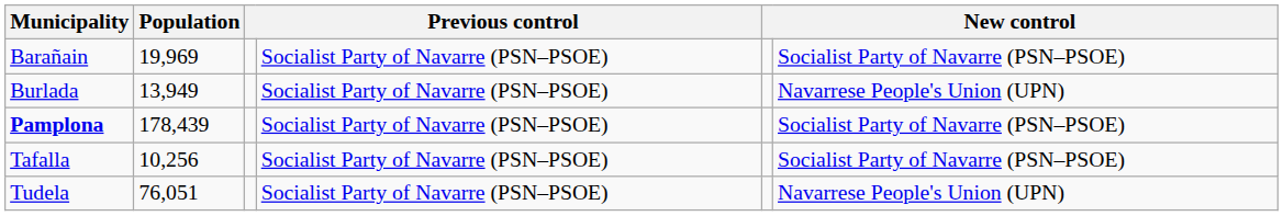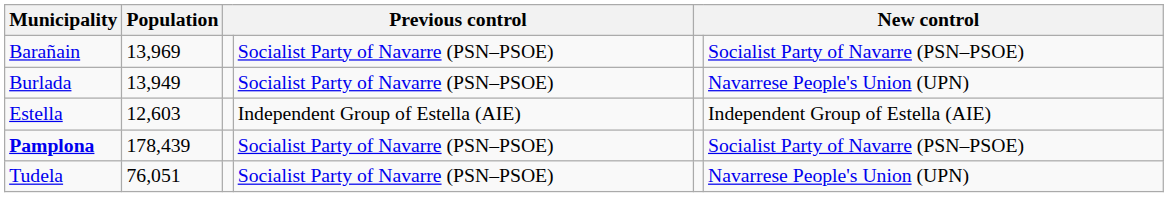Barañain | Population: 19,969 -> 13,969
+ row: Estella | 12,603 | Independent Group of Estella (AIE) | Independent Group of Estella (AIE)
- row: Tafalla | 10,256 | Socialist Party of Navarre (PSN–PSOE) | Socialist Party of Navarre (PSN–PSOE)
